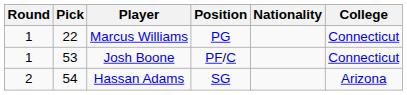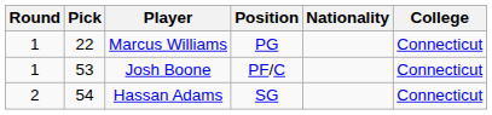Hassan Adams | College: Arizona -> Connecticut
